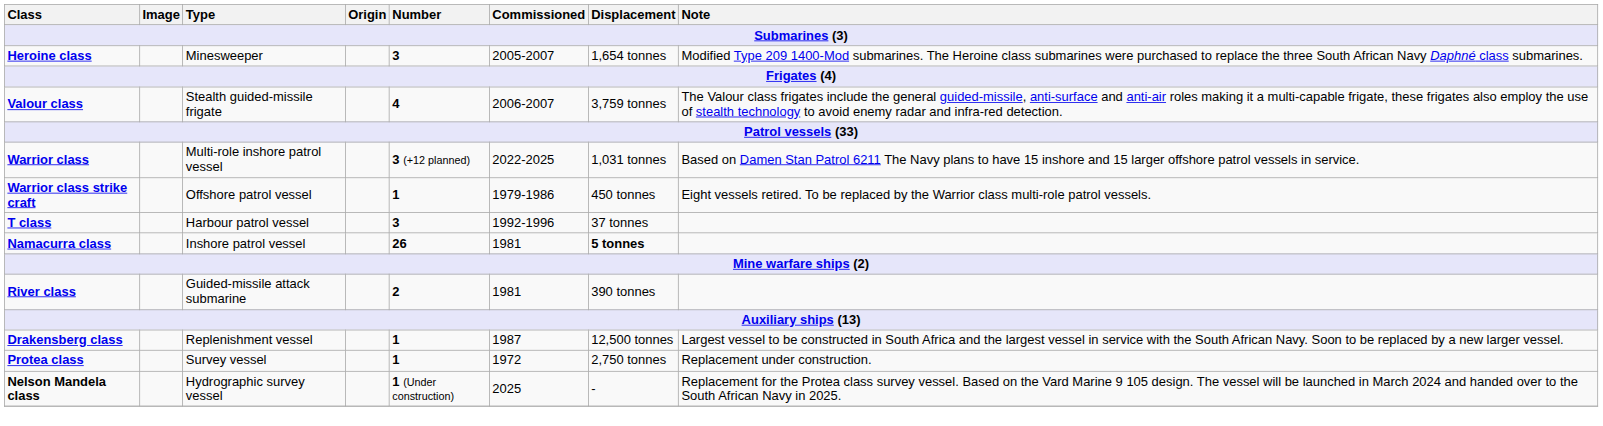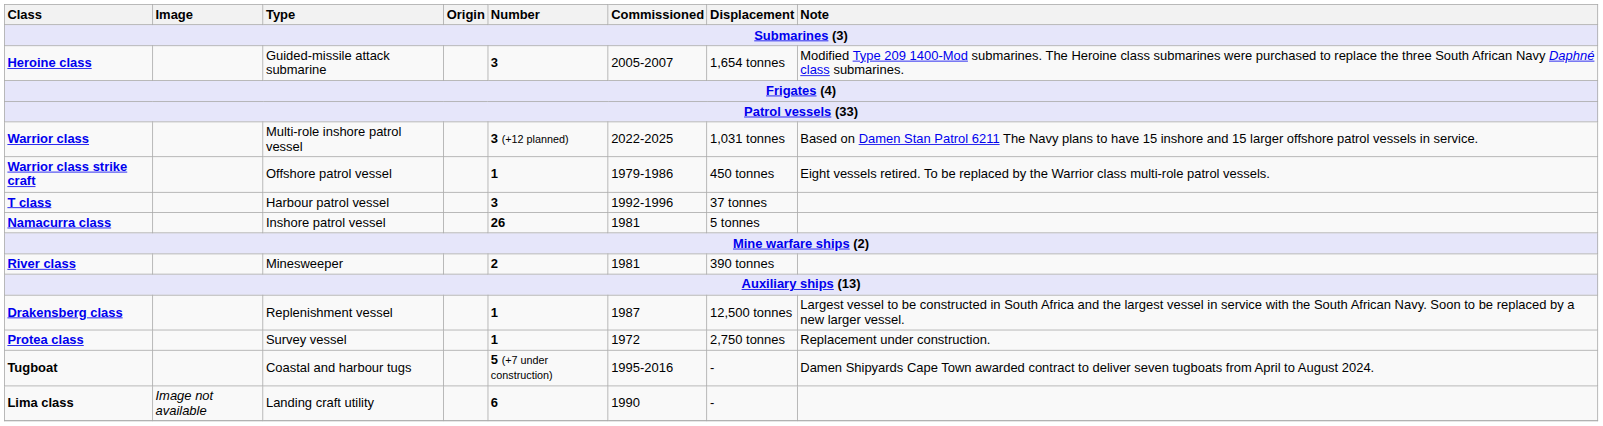Heroine class | Type: Minesweeper -> Guided-missile attack submarine
- row: Valour class | Stealth guided-missile frigate | 4 | 2006-2007 | 3,759 tonnes | The Valour class frigates include the general guided-missile, anti-surface and anti-air roles making it a multi-capable frigate, these frigates also employ the use of stealth technology to avoid enemy radar and infra-red detection.
Namacurra class | Displacement: bold -> normal
River class | Type: Guided-missile attack submarine -> Minesweeper
- row: Nelson Mandela class | Hydrographic survey vessel | 1 (Under construction) | 2025 | - | Replacement for the Protea class survey vessel. Based on the Vard Marine 9 105 design. The vessel will be launched in March 2024 and handed over to the South African Navy in 2025.
+ row: Tugboat | Coastal and harbour tugs | 5 (+7 under construction) | 1995-2016 | - | Damen Shipyards Cape Town awarded contract to deliver seven tugboats from April to August 2024.
+ row: Lima class | Image not available | Landing craft utility | 6 | 1990 | -
